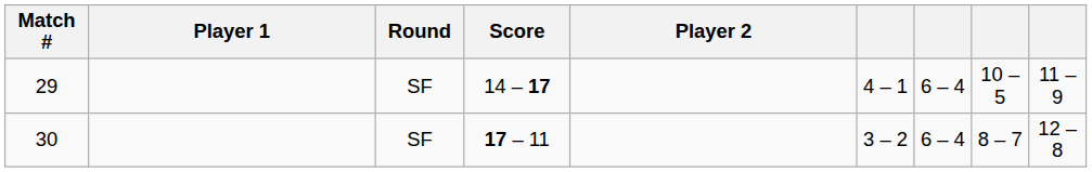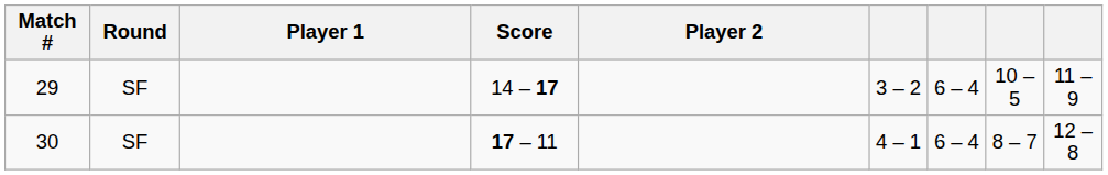columns swapped: Round <-> Player 1
29 | column 6: 4 – 1 -> 3 – 2
30 | column 6: 3 – 2 -> 4 – 1
